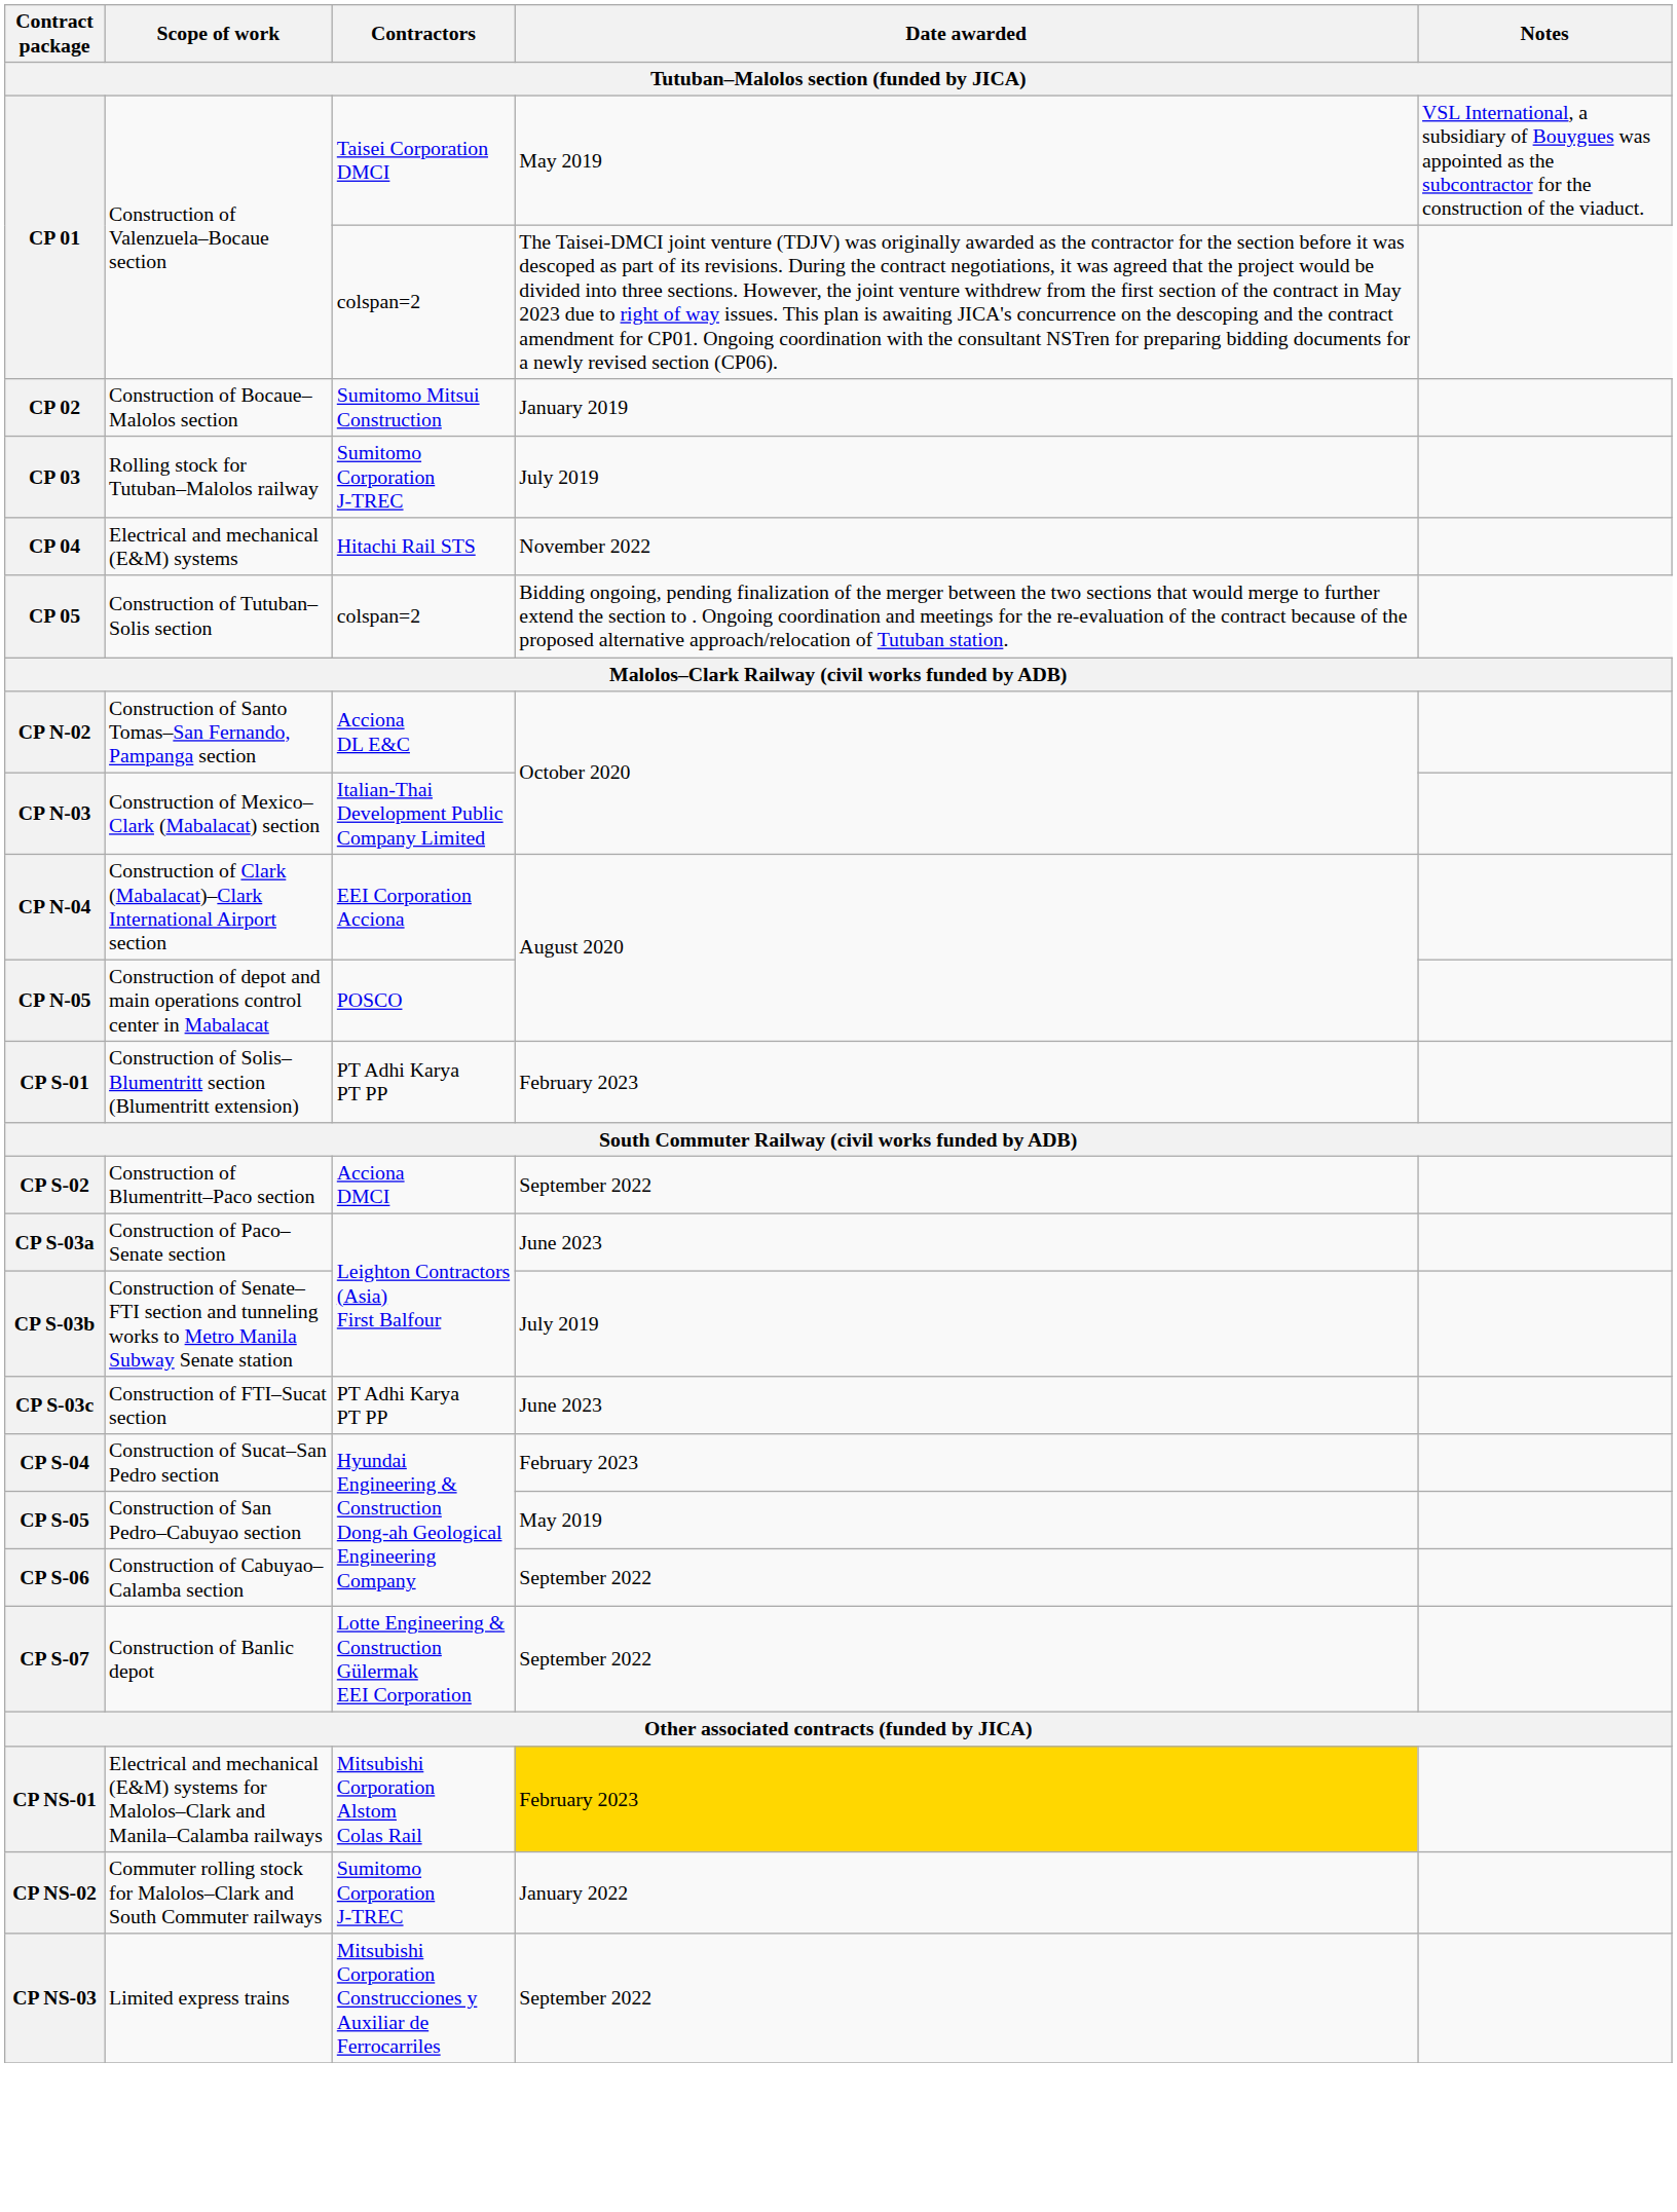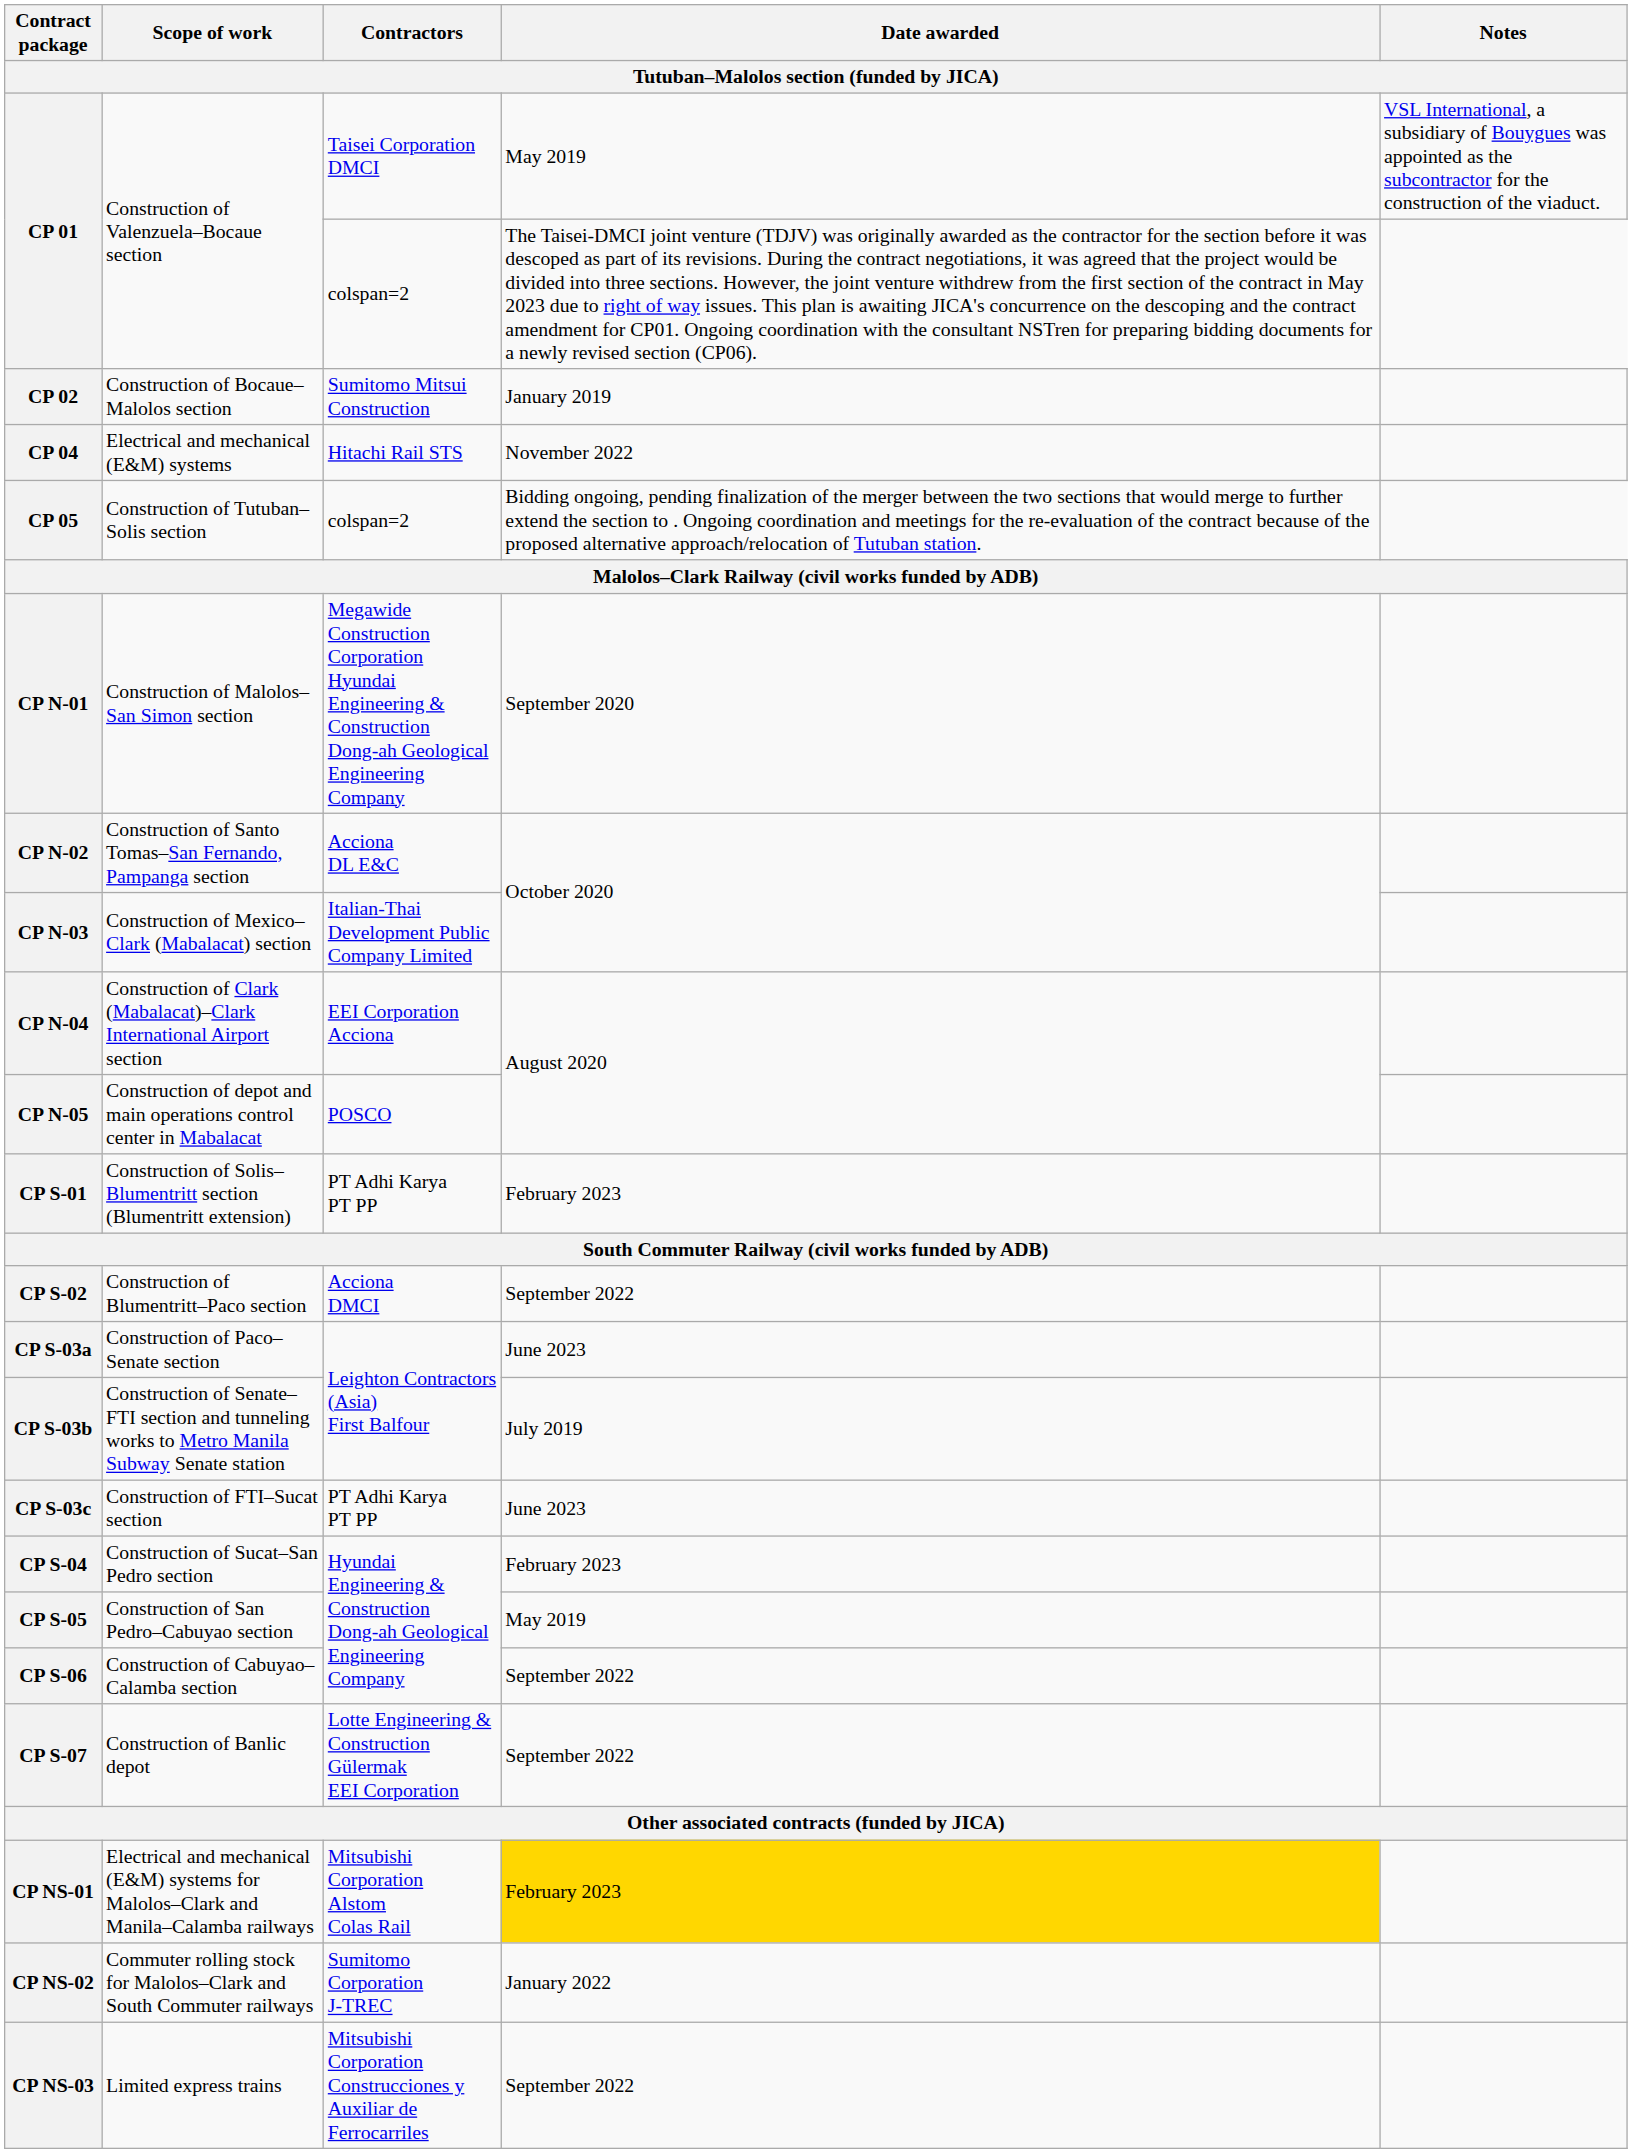- row: CP 03 | Rolling stock for Tutuban–Malolos railway | Sumitomo Corporation J-TREC | July 2019
+ row: CP N-01 | Construction of Malolos–San Simon section | Megawide Construction Corporation Hyundai Engineering & Construction Dong-ah Geological Engineering Company | September 2020
